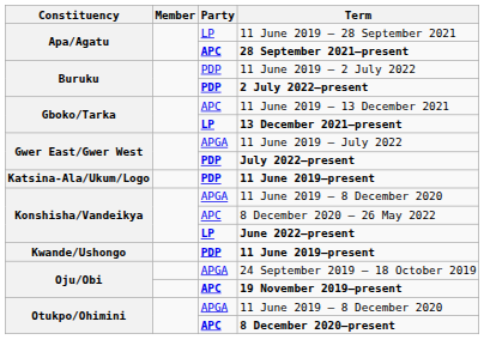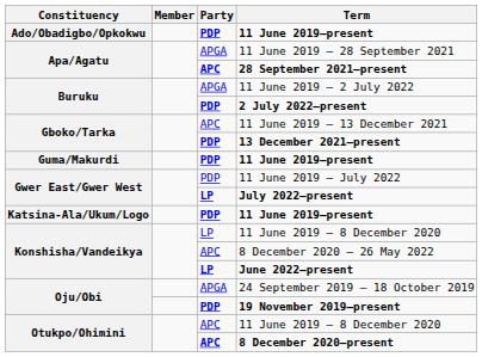+ row: Ado/Obadigbo/Opkokwu | PDP | 11 June 2019–present
11 June 2019 – 28 September 2021 | Party: LP -> APGA
11 June 2019 – 2 July 2022 | Party: PDP -> APGA
13 December 2021–present | Party: LP -> PDP
+ row: Guma/Makurdi | PDP | 11 June 2019–present
11 June 2019 – July 2022 | Party: APGA -> PDP
July 2022–present | Party: PDP -> LP
Konshisha/Vandeikya / 11 June 2019 – 8 December 2020 | Party: APGA -> LP
- row: Kwande/Ushongo | PDP | 11 June 2019–present
19 November 2019–present | Party: APC -> PDP
Otukpo/Ohimini / 11 June 2019 – 8 December 2020 | Party: APGA -> APC
